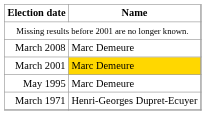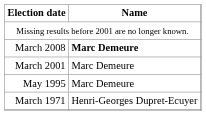March 2008 | Name: normal -> bold
March 2001 | Name: gold background -> no background
